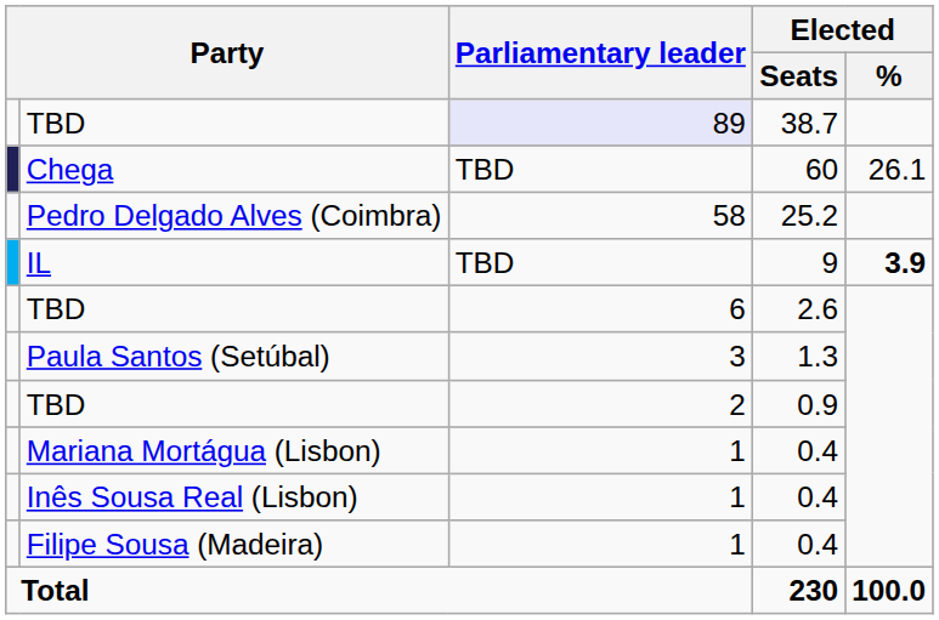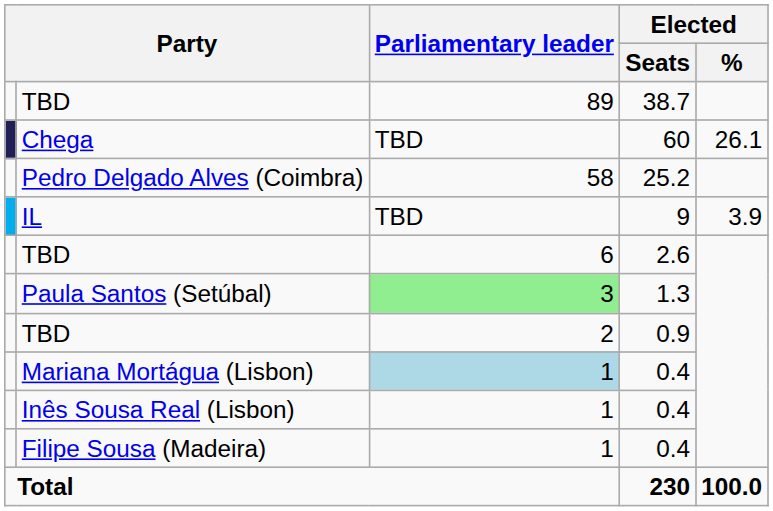TBD / 38.7 | Parliamentary leader: lavender background -> no background
IL | Elected / %: bold -> normal
Paula Santos (Setúbal) | Parliamentary leader: no background -> lightgreen background
Mariana Mortágua (Lisbon) | Parliamentary leader: no background -> lightblue background
